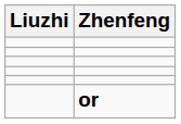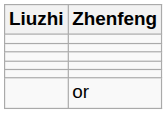row 7 | Zhenfeng: bold -> normal
